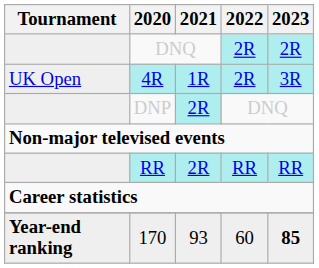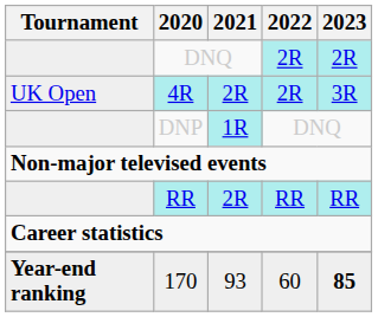4R | 2021: 1R -> 2R
DNP | 2021: 2R -> 1R
